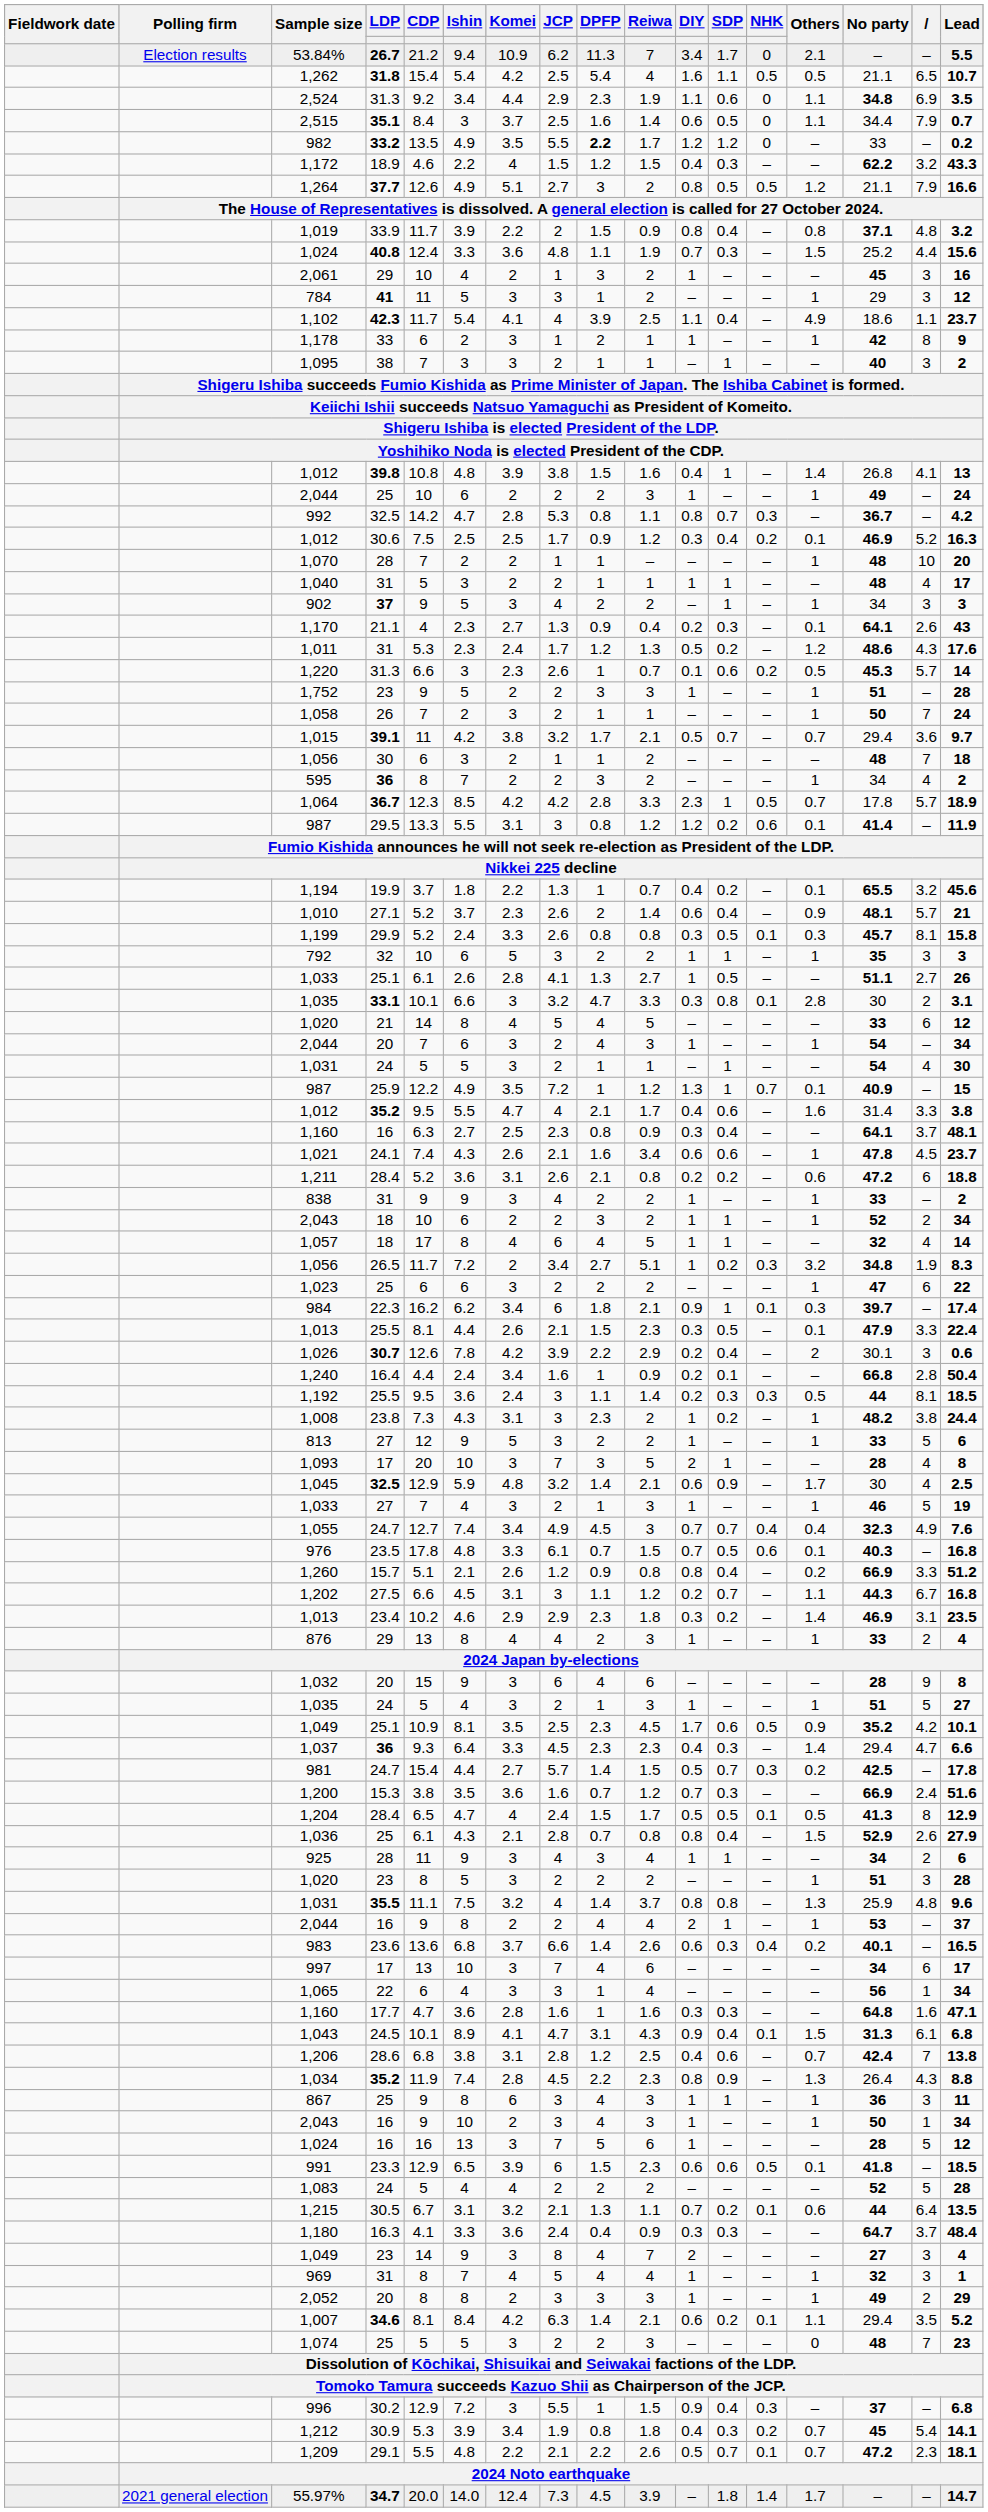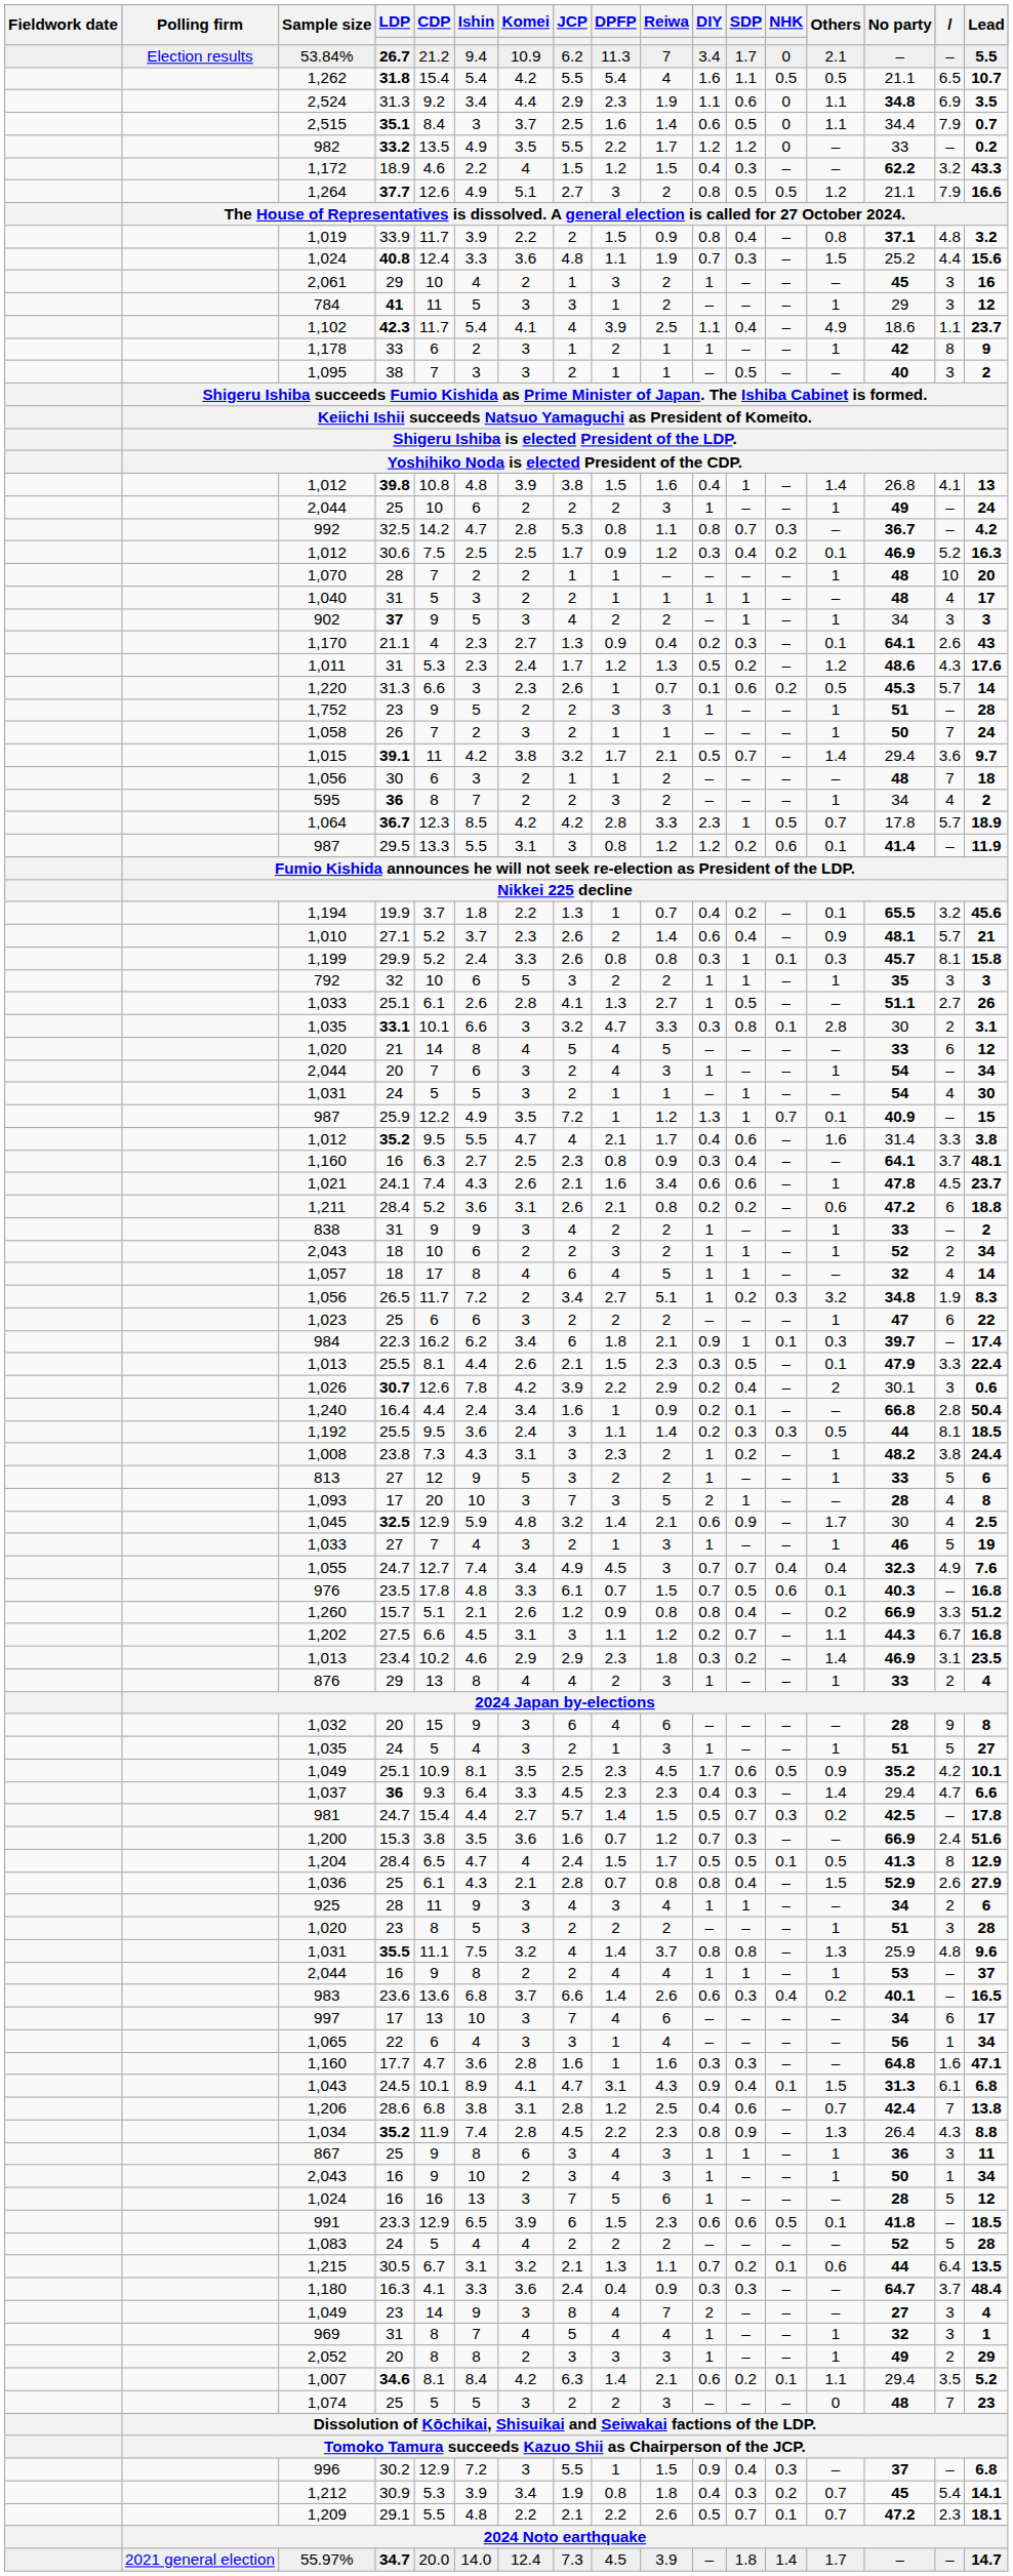1,262 | JCP: 2.5 -> 5.5
982 | DPFP: bold -> normal
1,095 | SDP: 1 -> 0.5
1,015 | Others: 0.7 -> 1.4
1,199 | SDP: 0.5 -> 1
2,044 / 16 | DIY: 2 -> 1
